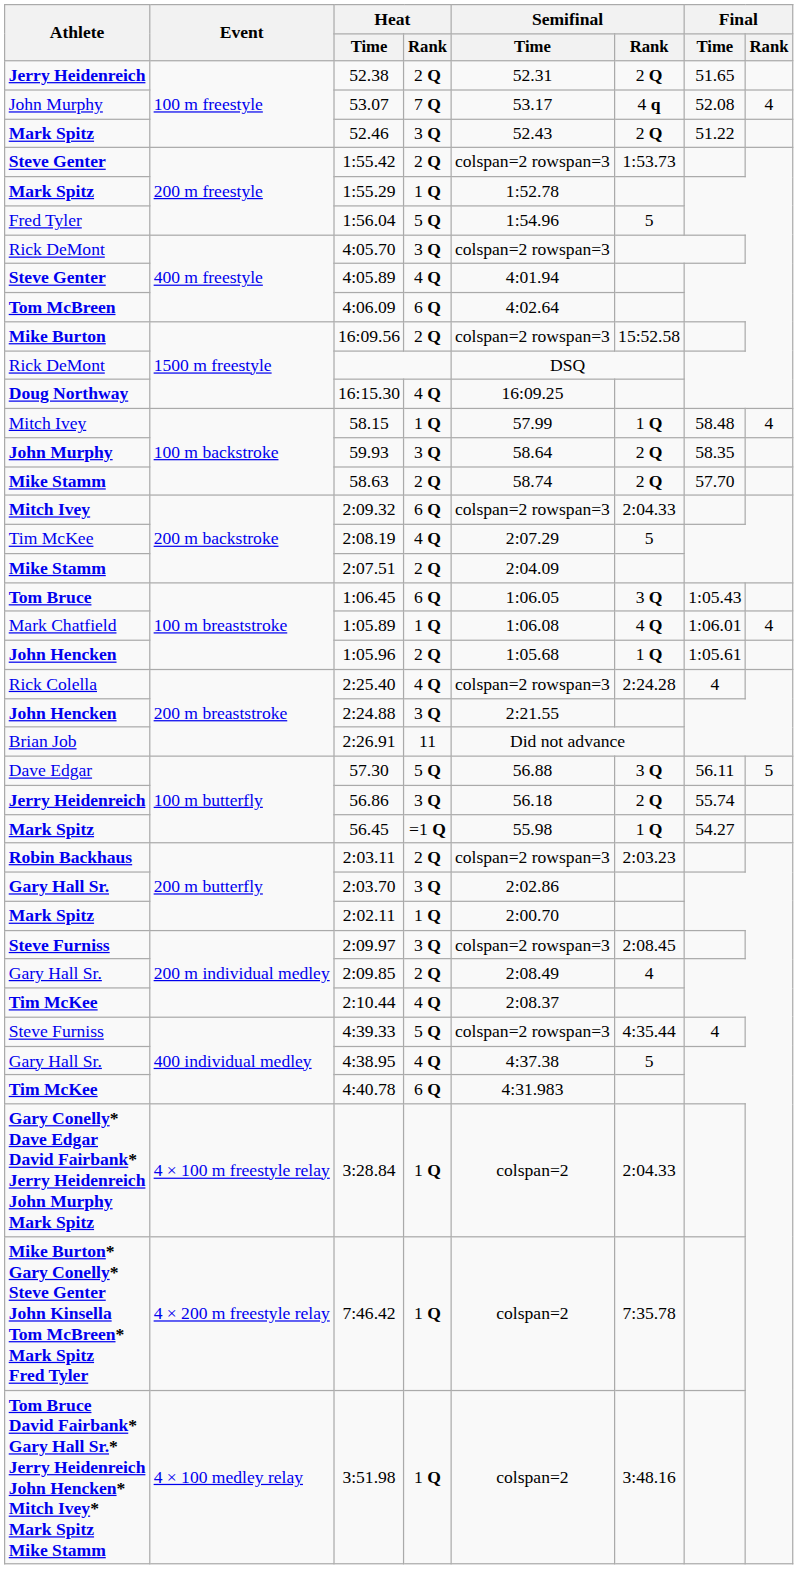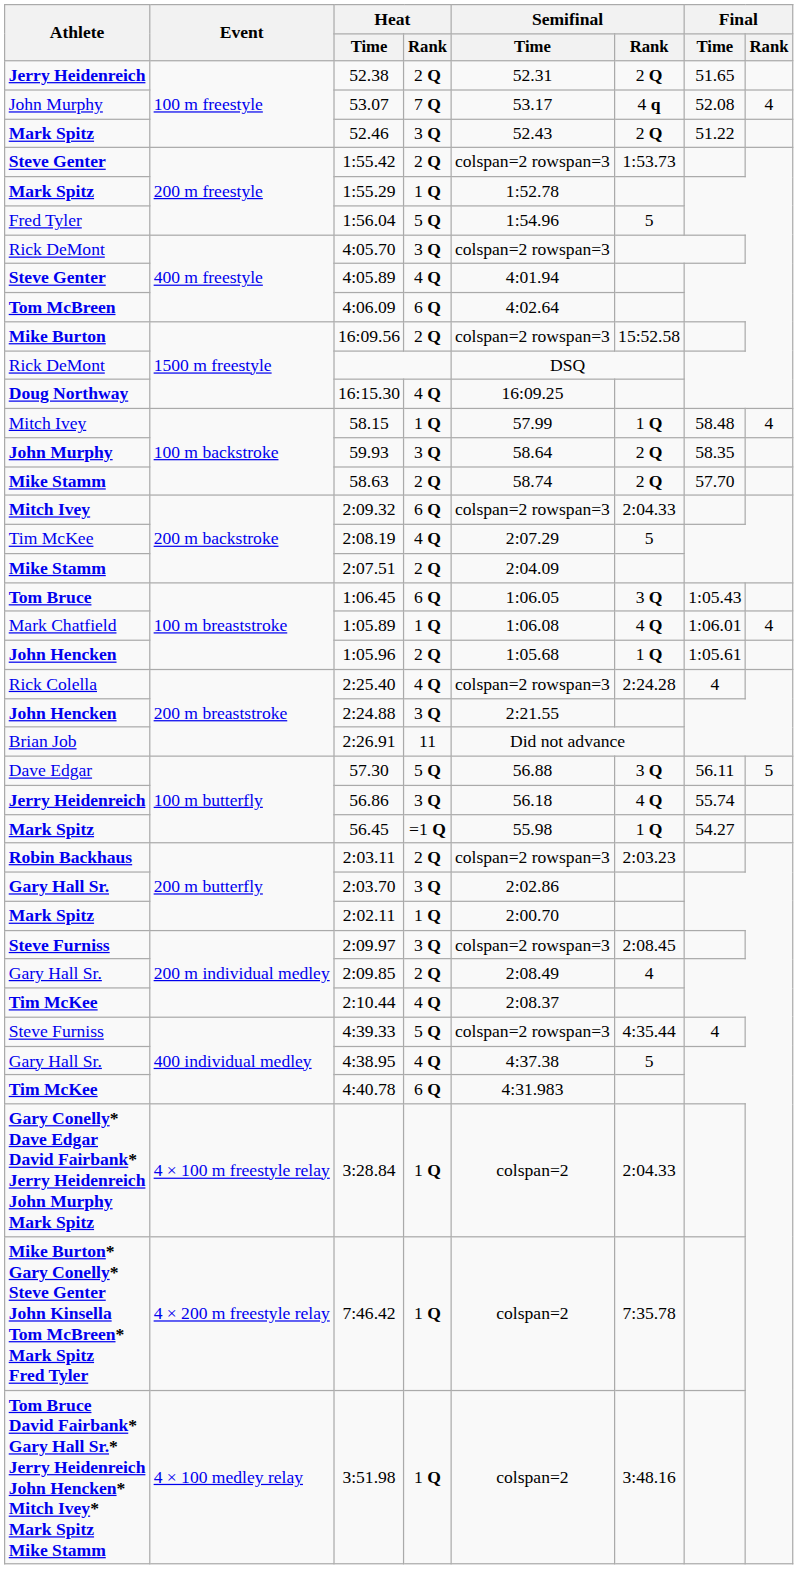56.86 | Semifinal / Rank: 2 Q -> 4 Q
